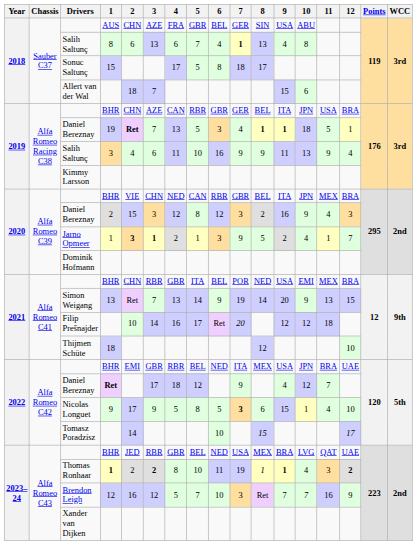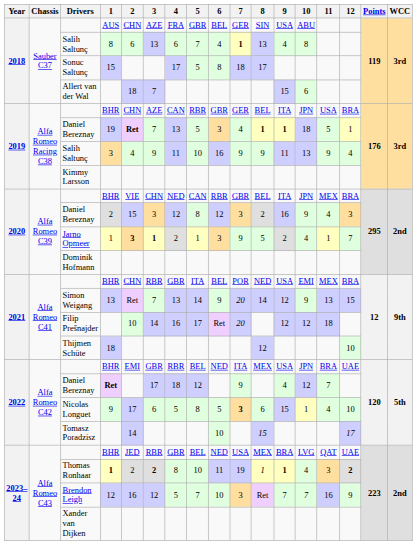2019 / Salih Saltunç | 3: 6 -> 9
Simon Weigang | 7: 19 -> 20
Simon Weigang | 9: 20 -> 12
Nicolas Longuet | 3: 9 -> 6
